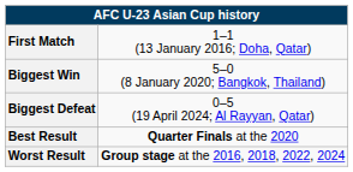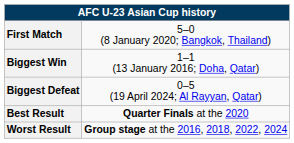First Match | column 2: 1–1 (13 January 2016; Doha, Qatar) -> 5–0 (8 January 2020; Bangkok, Thailand)
Biggest Win | column 2: 5–0 (8 January 2020; Bangkok, Thailand) -> 1–1 (13 January 2016; Doha, Qatar)
